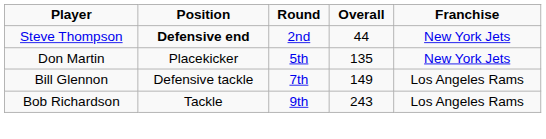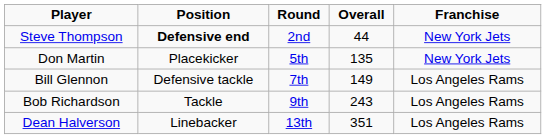+ row: Dean Halverson | Linebacker | 13th | 351 | Los Angeles Rams
